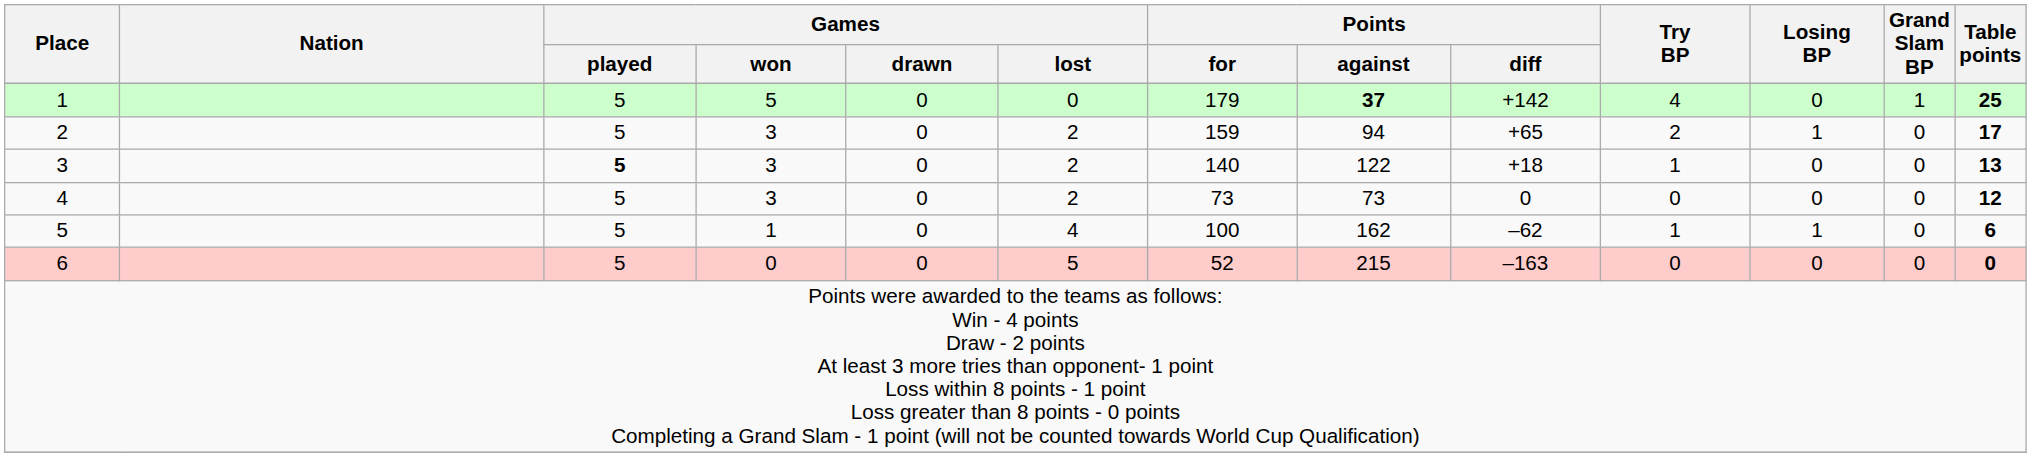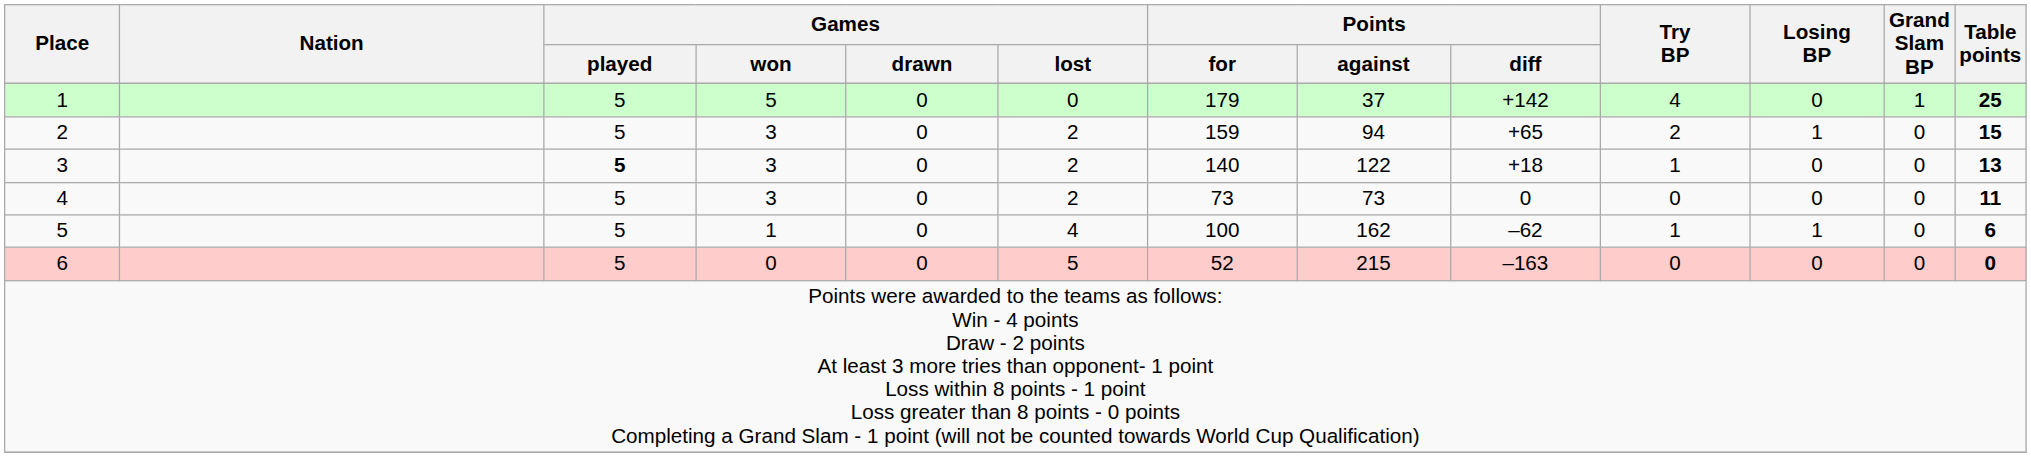row 3 | Points / against: bold -> normal
row 4 | Table points: 17 -> 15
row 6 | Table points: 12 -> 11
